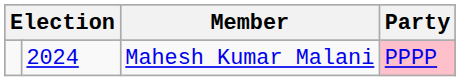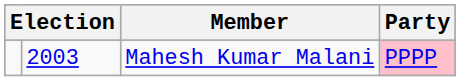Mahesh Kumar Malani | column 2: 2024 -> 2003
